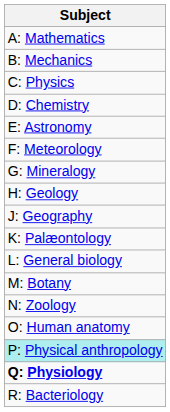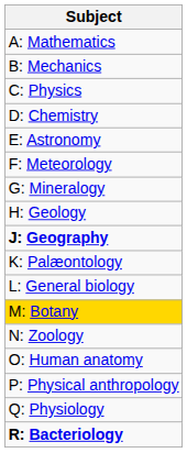row 10 | column 1: normal -> bold
row 13 | column 1: no background -> gold background
row 16 | column 1: paleturquoise background -> no background
row 17 | column 1: bold -> normal
row 18 | column 1: normal -> bold
